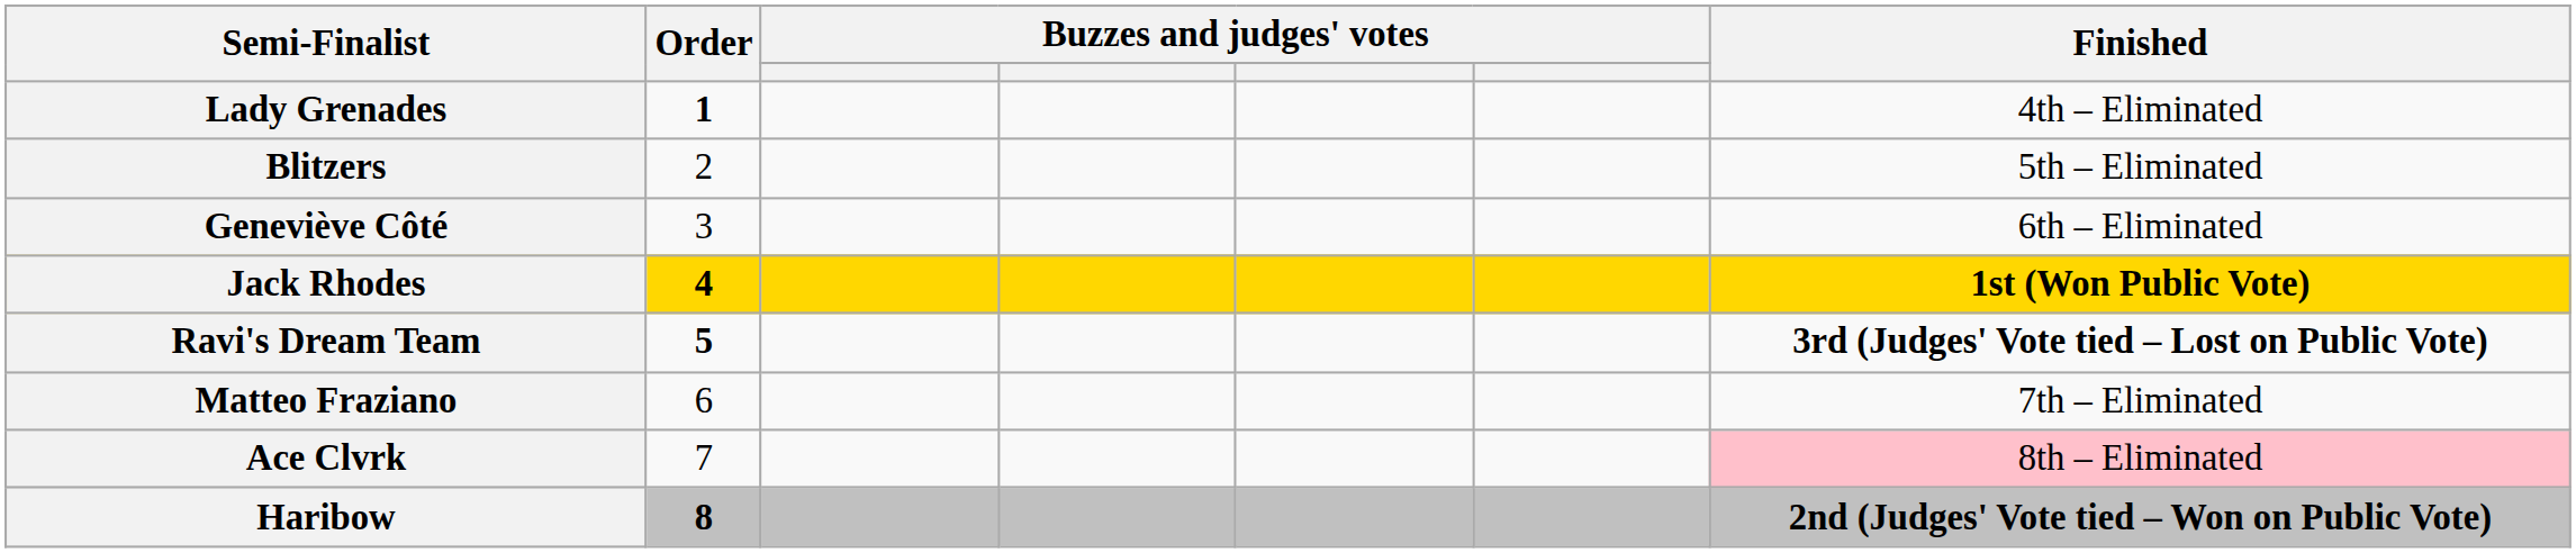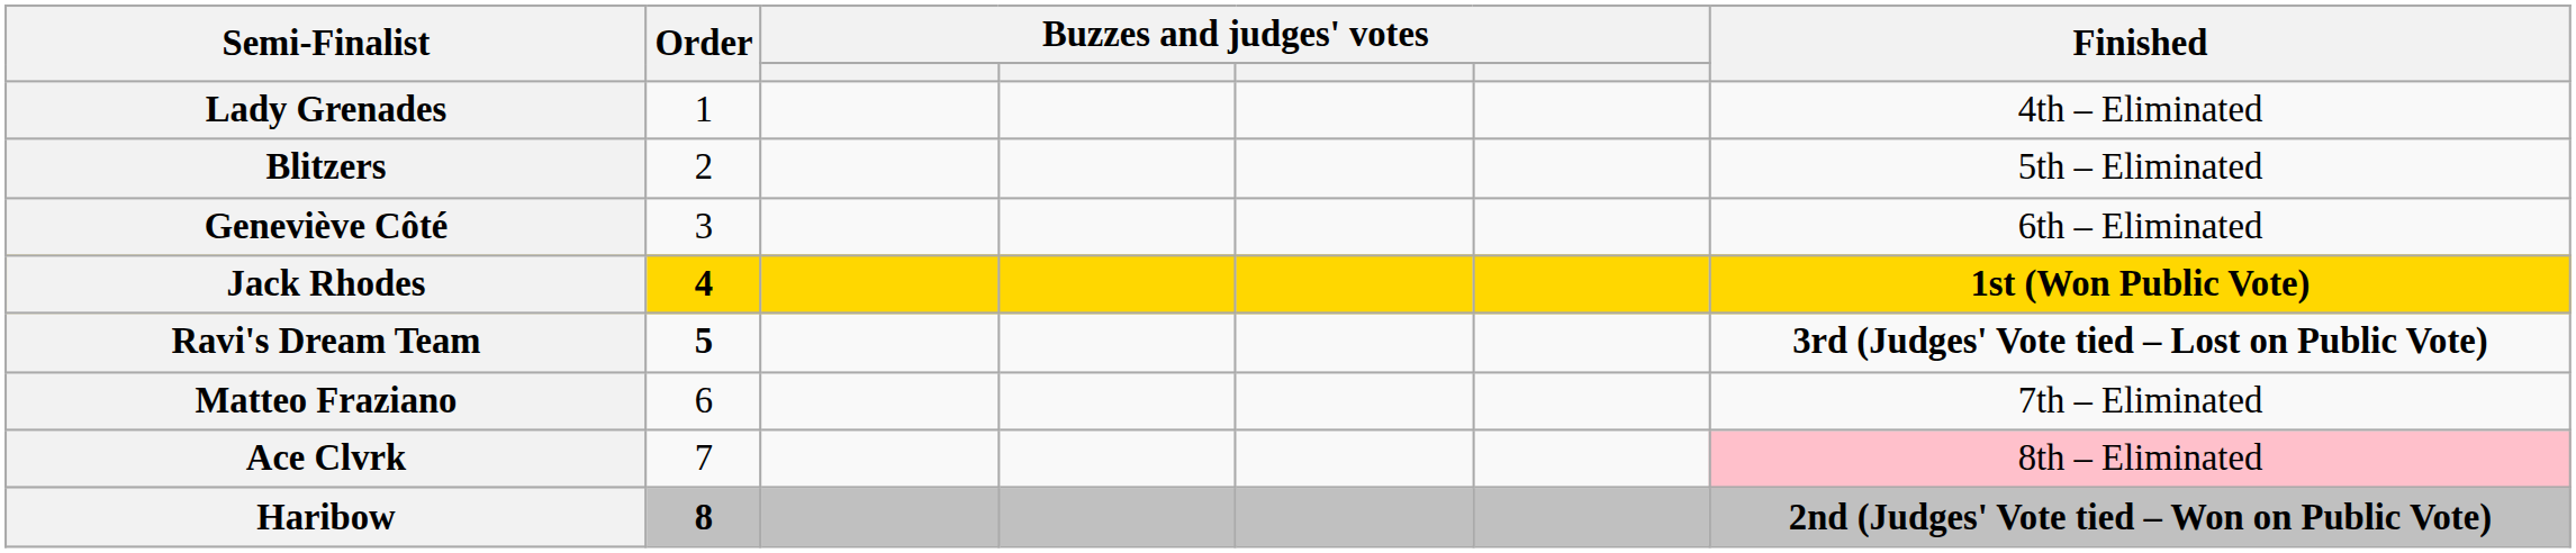Lady Grenades | Order: bold -> normal
